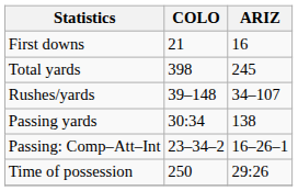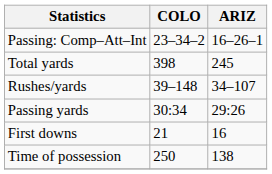rows swapped: First downs <-> Passing: Comp–Att–Int
Passing yards | ARIZ: 138 -> 29:26
Time of possession | ARIZ: 29:26 -> 138
